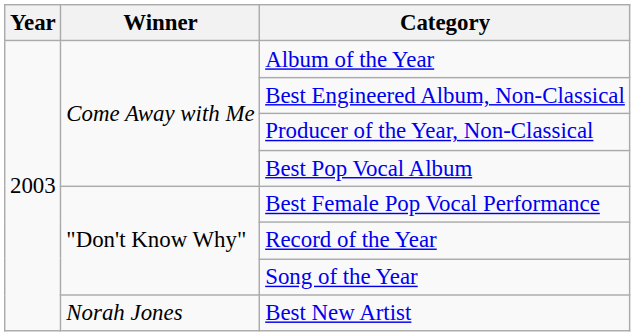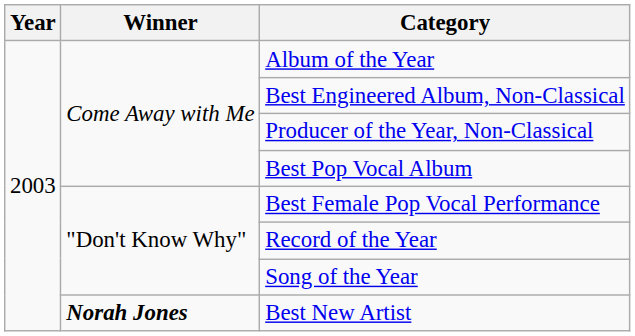Best New Artist | Winner: normal -> bold
